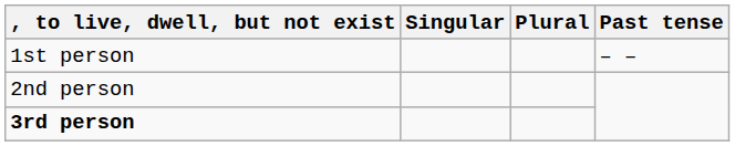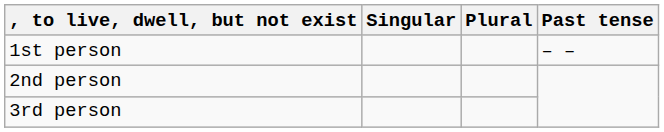3rd person | , to live, dwell, but not exist: bold -> normal
